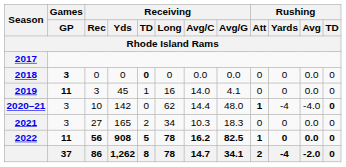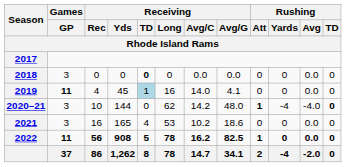2018 | Games / GP: bold -> normal
2019 | Receiving / Rec: 3 -> 4
2019 | Receiving / TD: no background -> lightblue background
2020–21 | Receiving / Yds: 142 -> 144
2020–21 | Receiving / Avg/C: 14.4 -> 14.2
2021 | Receiving / Rec: 27 -> 16
2021 | Receiving / TD: 2 -> 4
2021 | Receiving / Long: 34 -> 53
2021 | Receiving / Avg/C: 10.3 -> 10.2
2021 | Receiving / Avg/G: 18.3 -> 18.6
